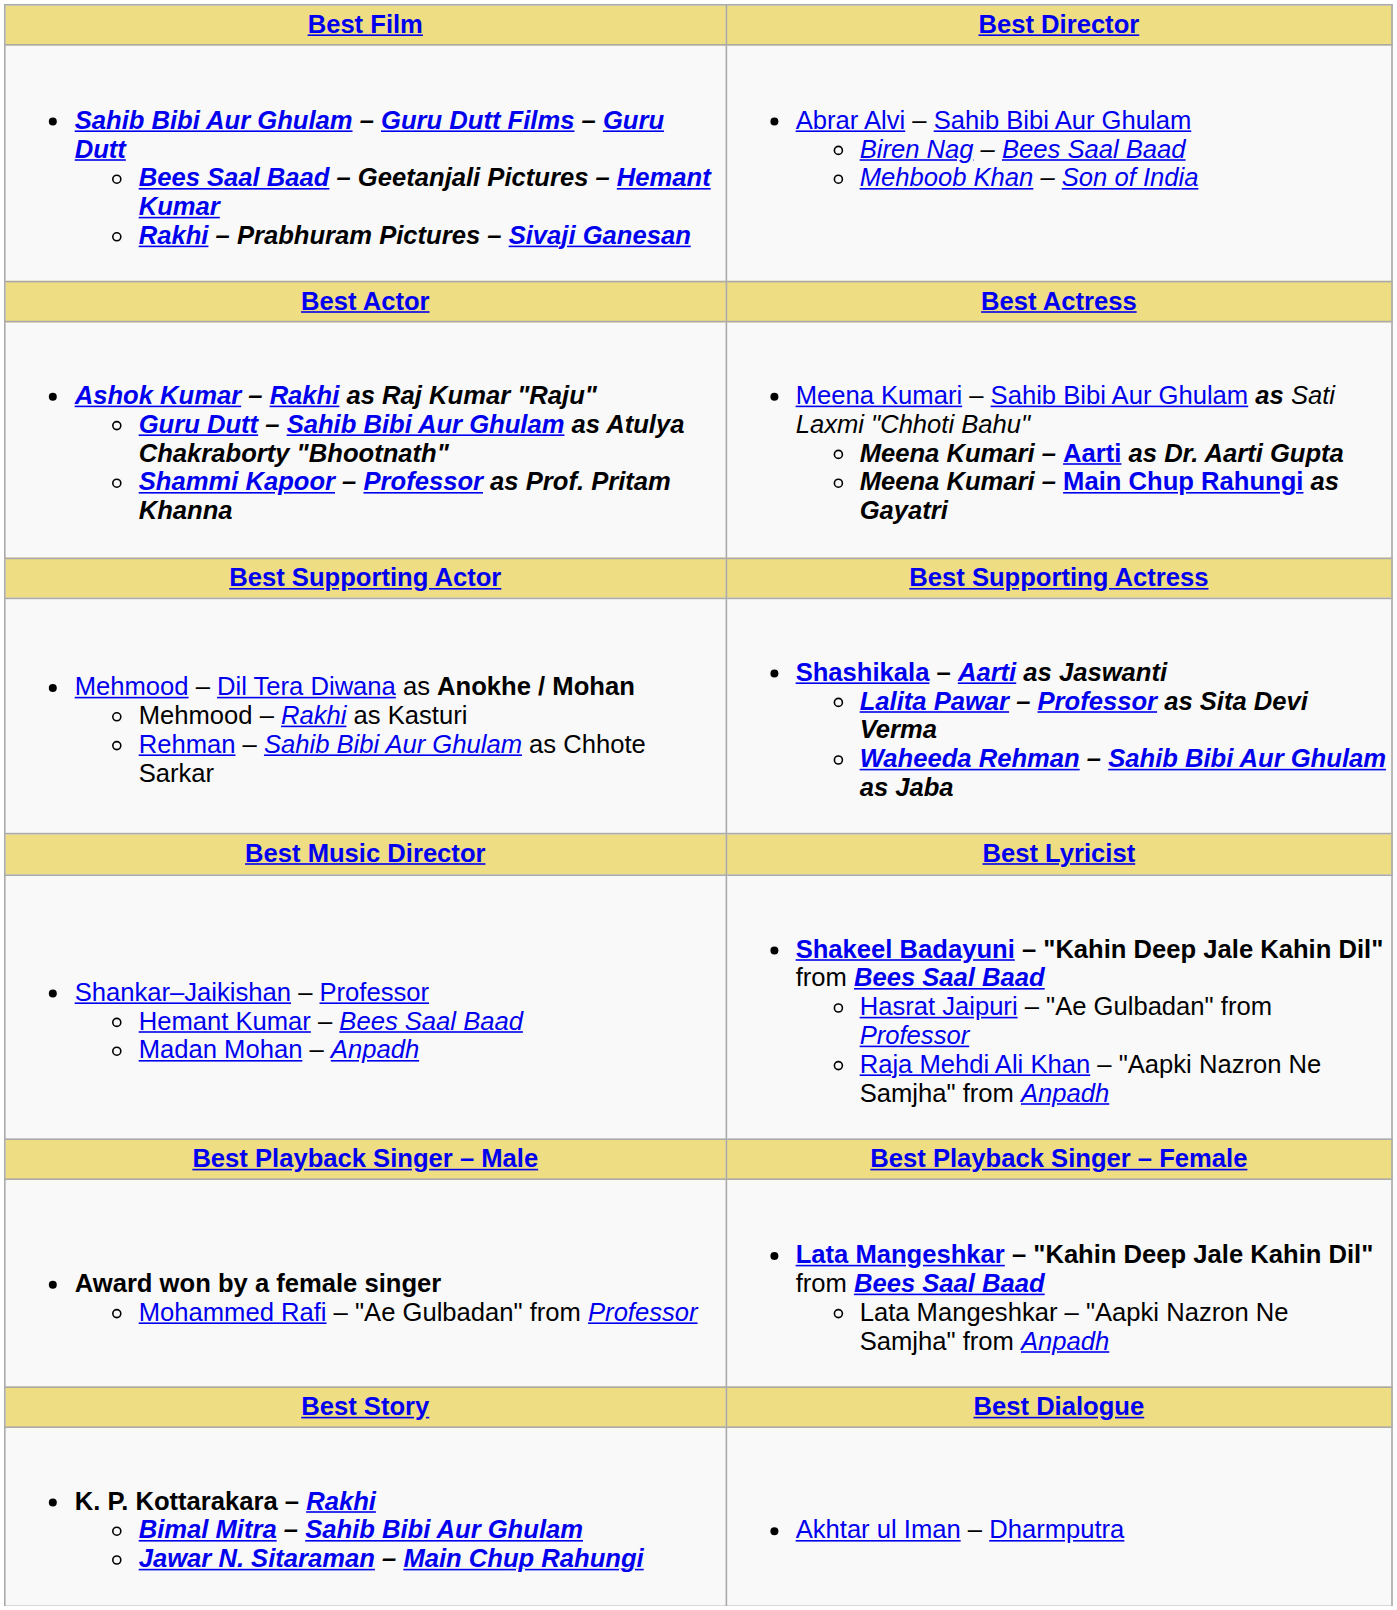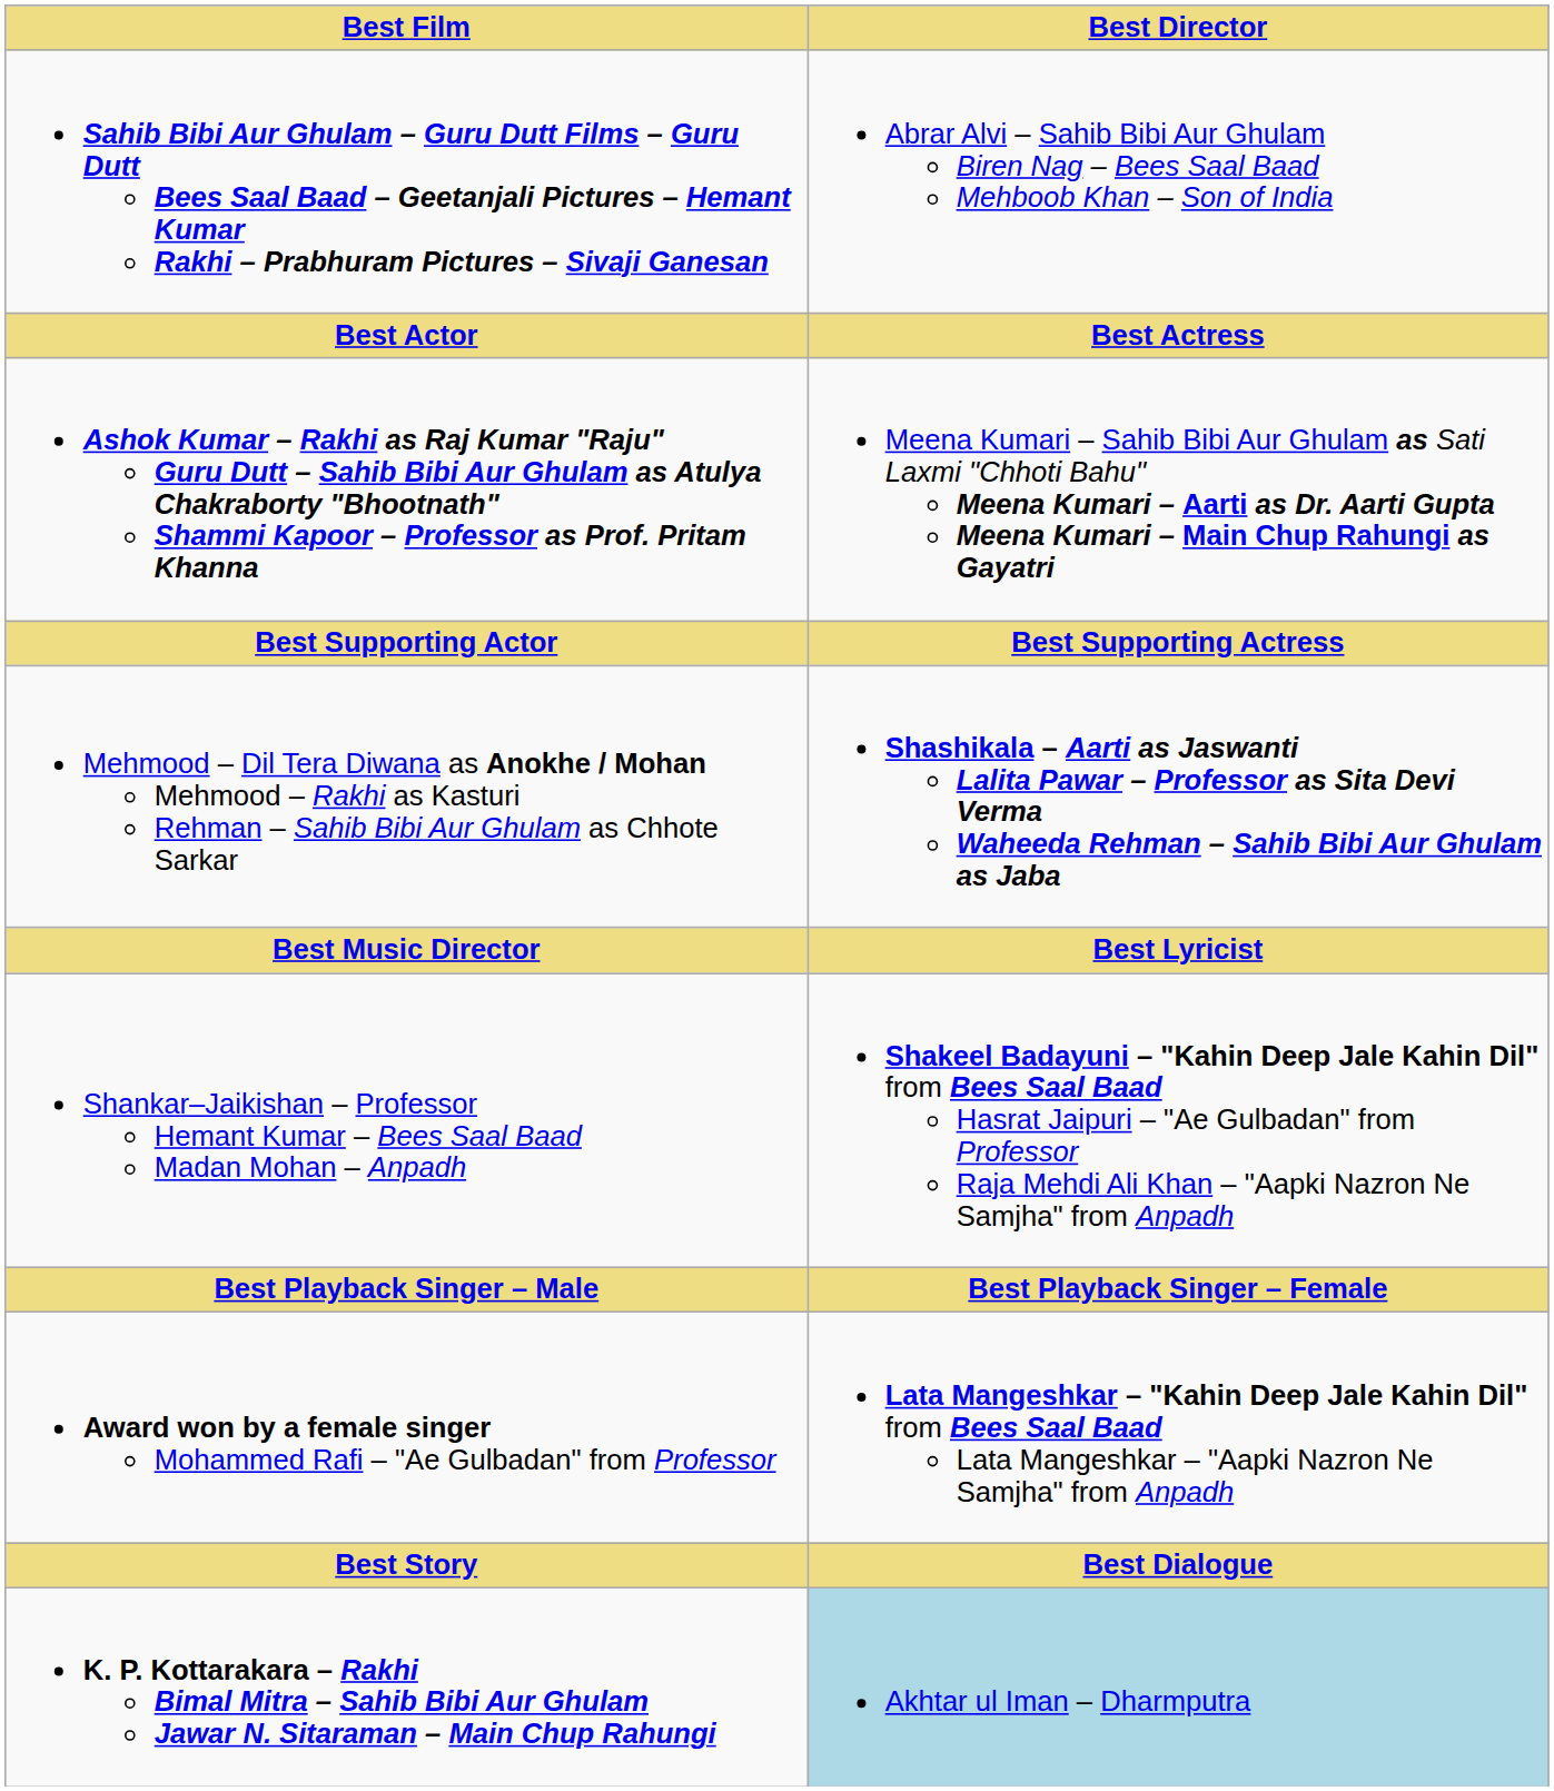row 12 | Best Director: no background -> lightblue background
